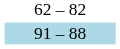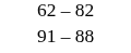91 – 88 | column 1: lightblue background -> no background
